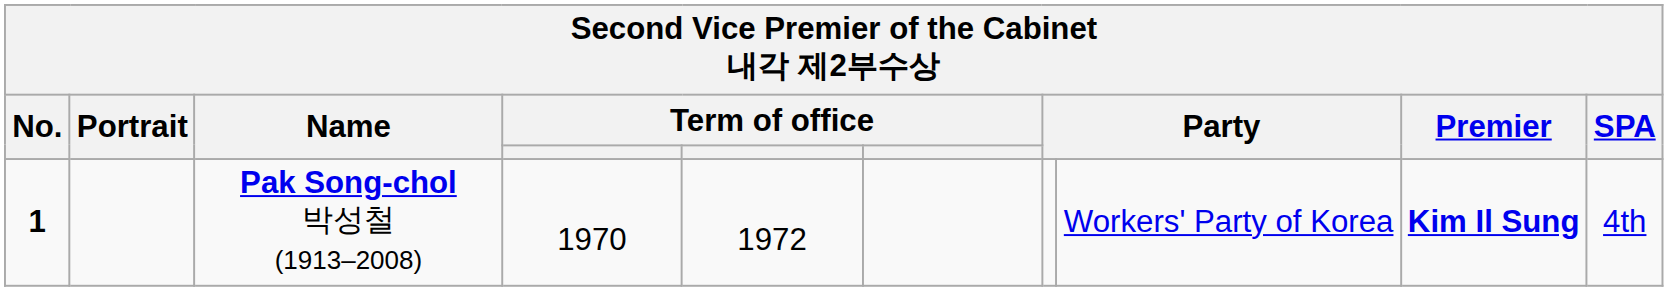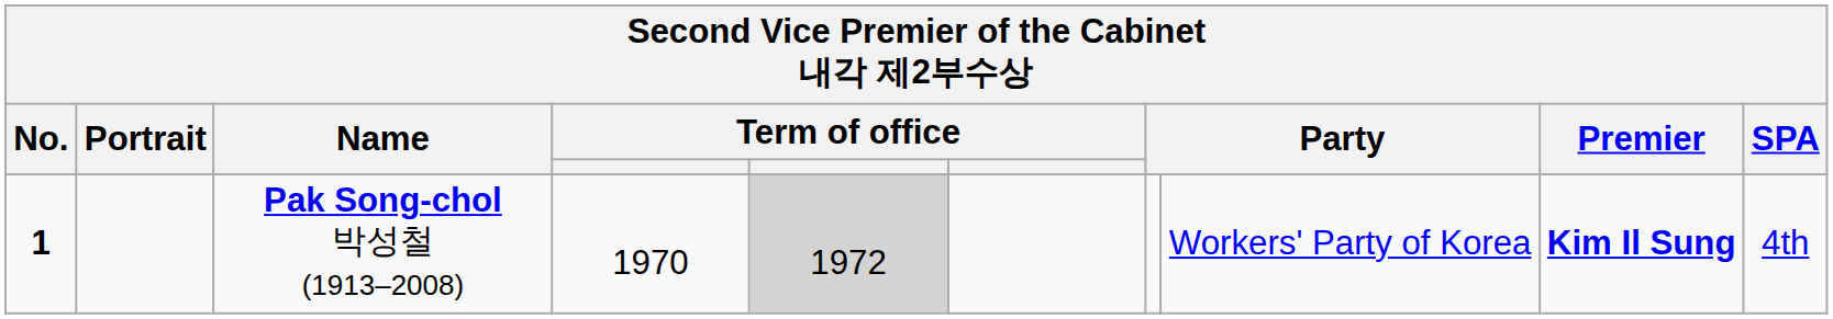Pak Song-chol 박성철 (1913–2008) | column 5: no background -> lightgrey background
